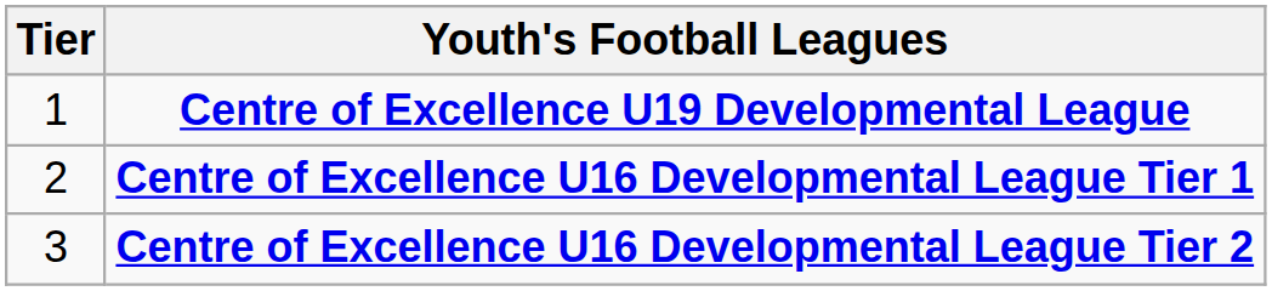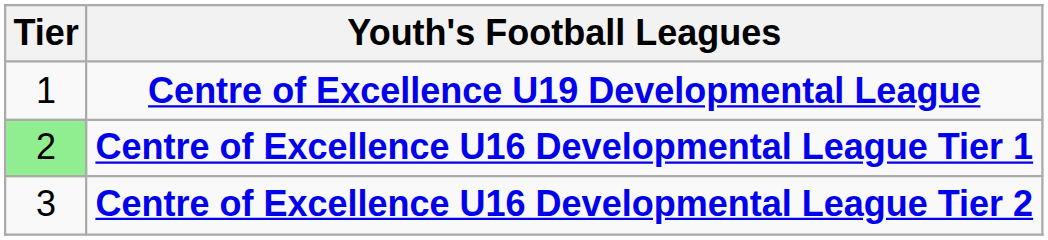Centre of Excellence U16 Developmental League Tier 1 | Tier: no background -> lightgreen background
